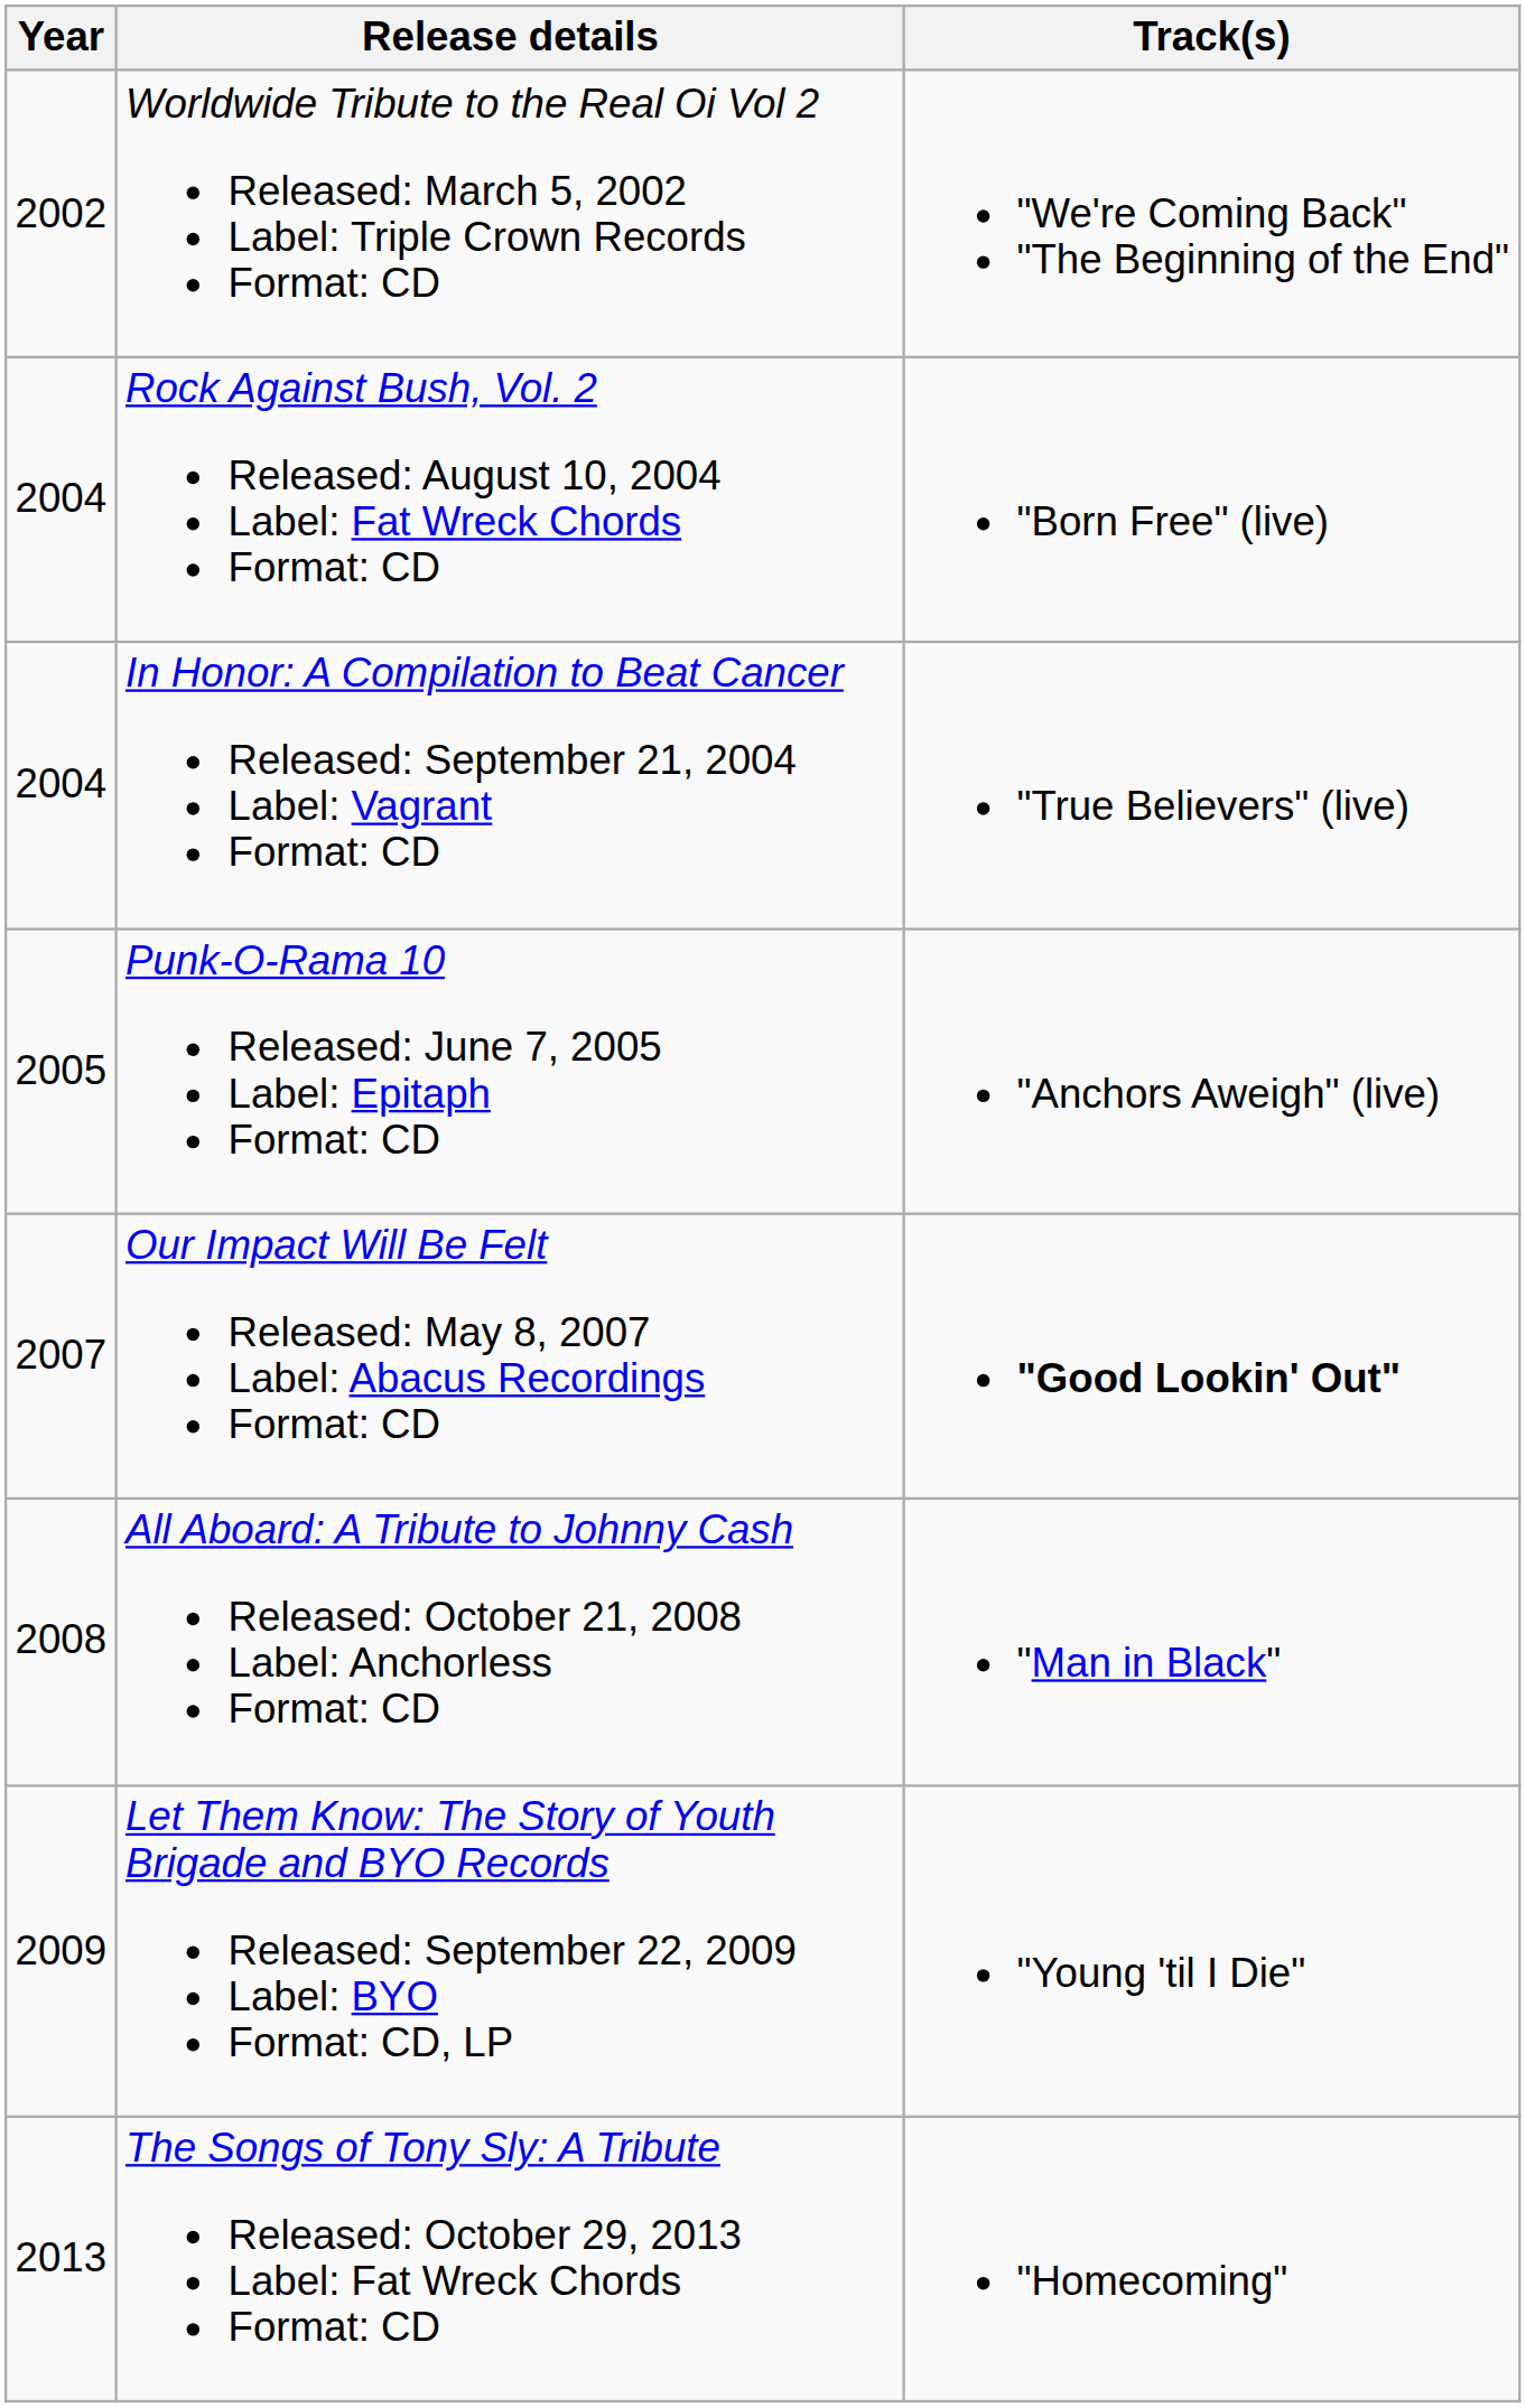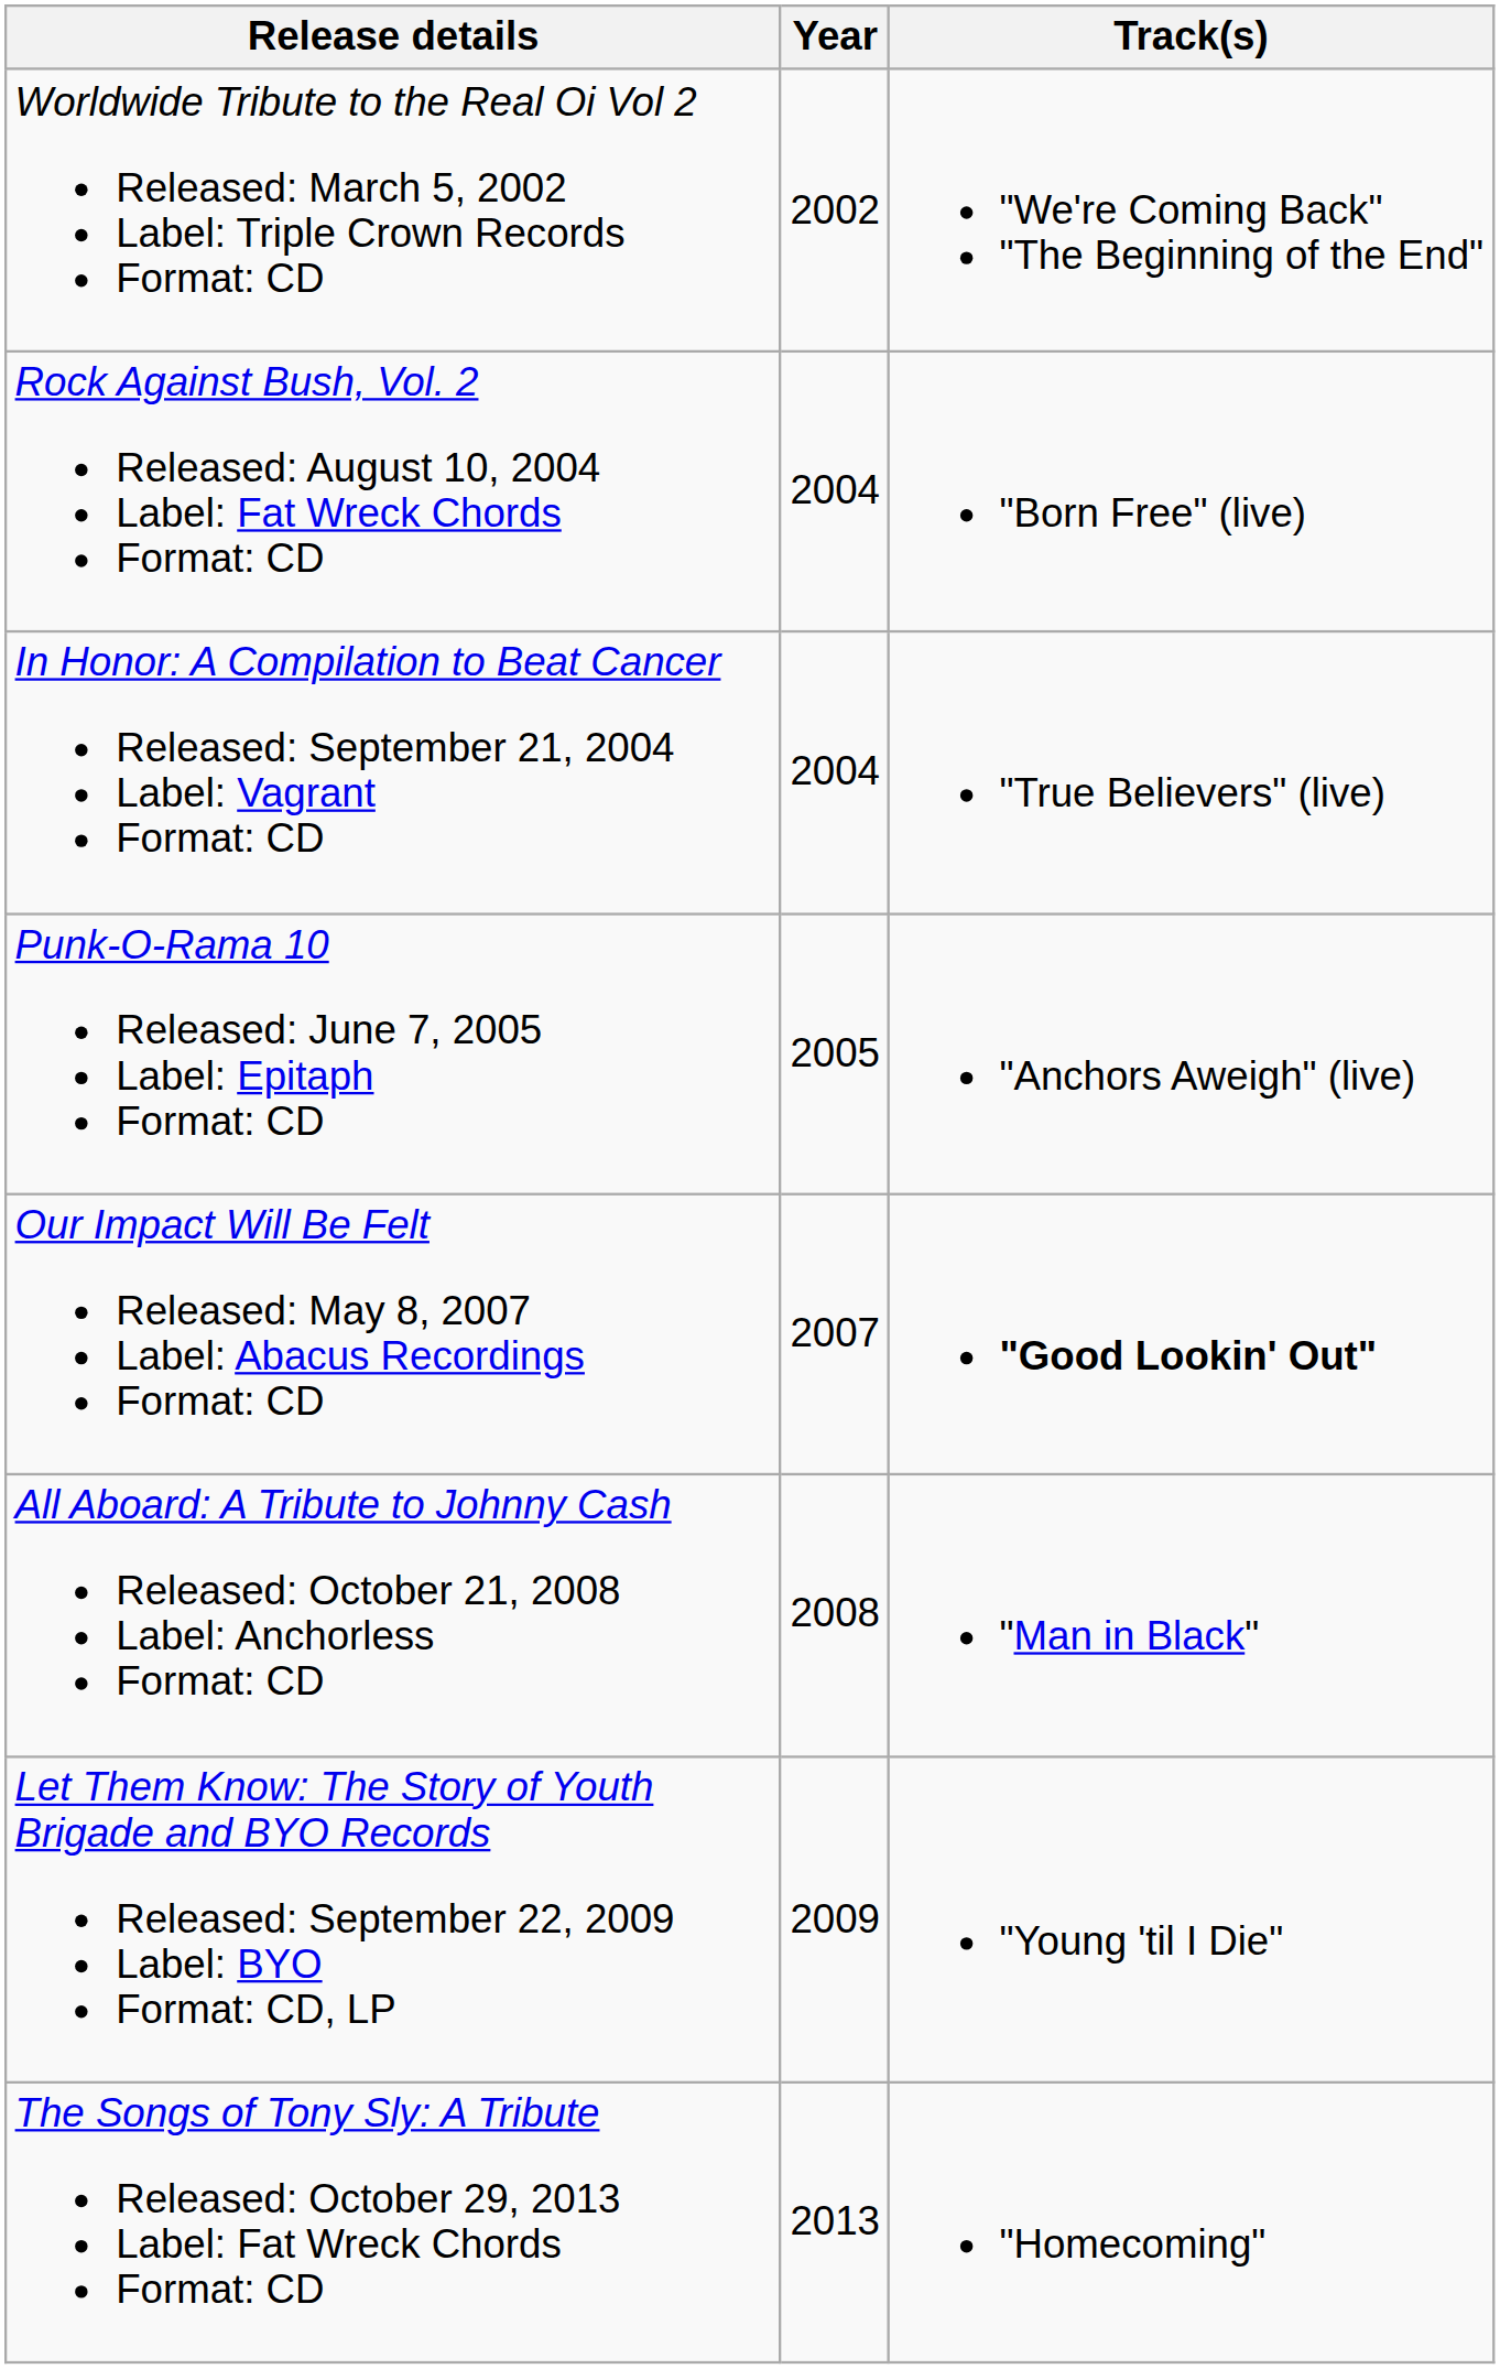columns swapped: Year <-> Release details
